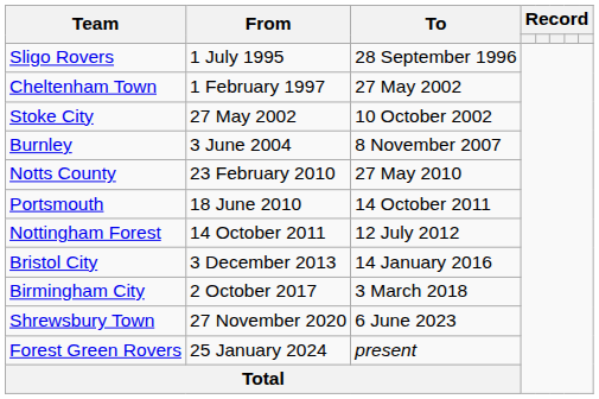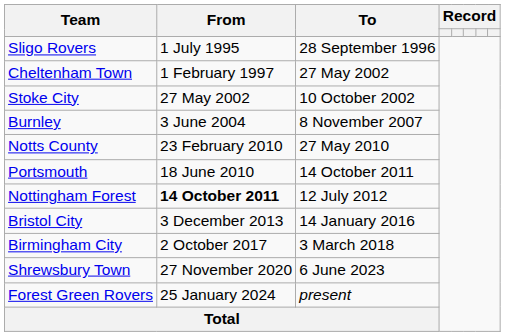Nottingham Forest | From: normal -> bold
